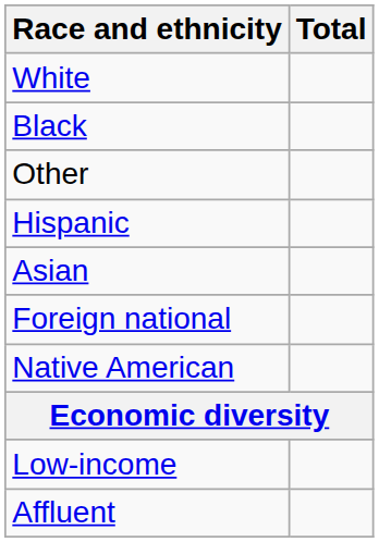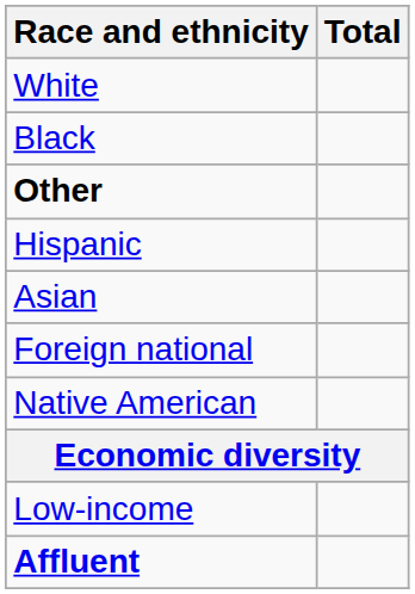Other | Race and ethnicity: normal -> bold
Affluent | Race and ethnicity: normal -> bold
